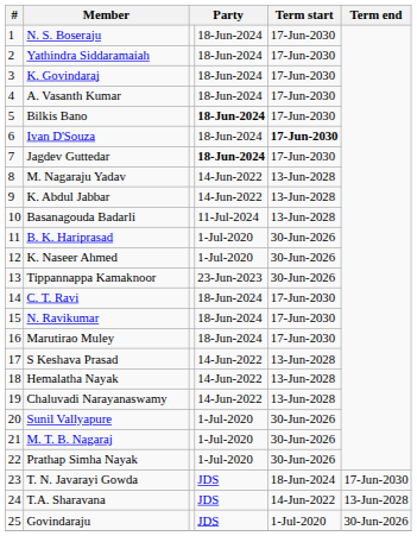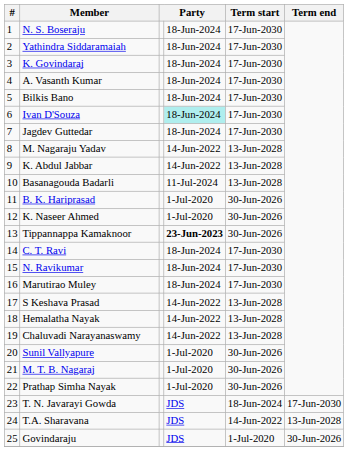Bilkis Bano | column 4: bold -> normal
Ivan D'Souza | column 4: no background -> paleturquoise background
Ivan D'Souza | Term start: bold -> normal
Jagdev Guttedar | column 4: bold -> normal
Tippannappa Kamaknoor | column 4: normal -> bold
